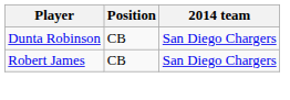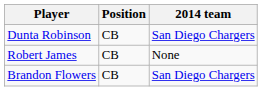Robert James | 2014 team: San Diego Chargers -> None
+ row: Brandon Flowers | CB | San Diego Chargers
